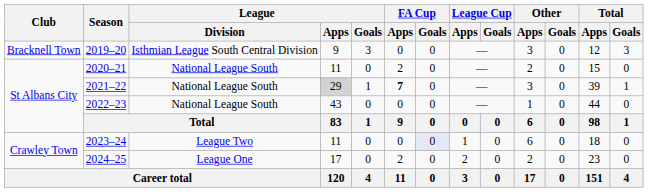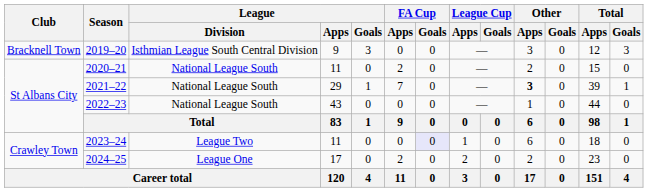2021–22 | League / Apps: lightgrey background -> no background
2021–22 | FA Cup / Apps: bold -> normal
2021–22 | Other / Apps: normal -> bold
